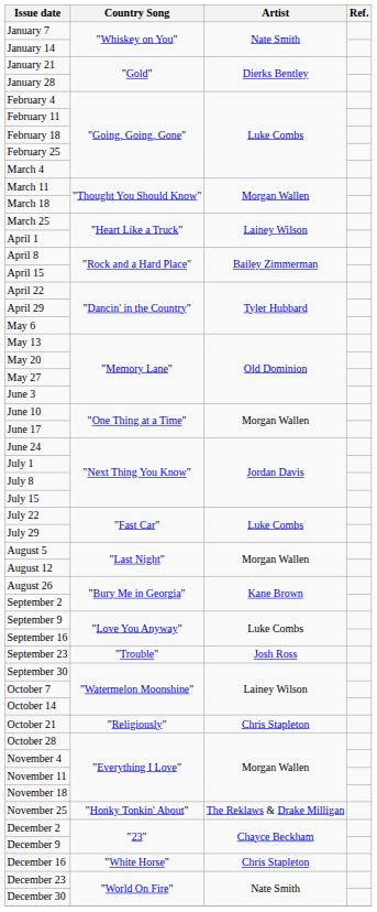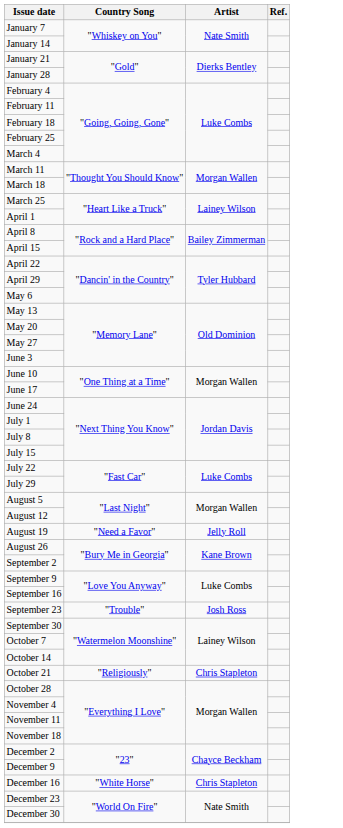+ row: August 19 | "Need a Favor" | Jelly Roll
- row: November 25 | "Honky Tonkin' About" | The Reklaws & Drake Milligan
